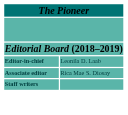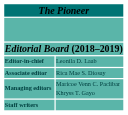+ row: Managing editors | Maricoe Venn C. Paclibar Khryss T. Gayo
